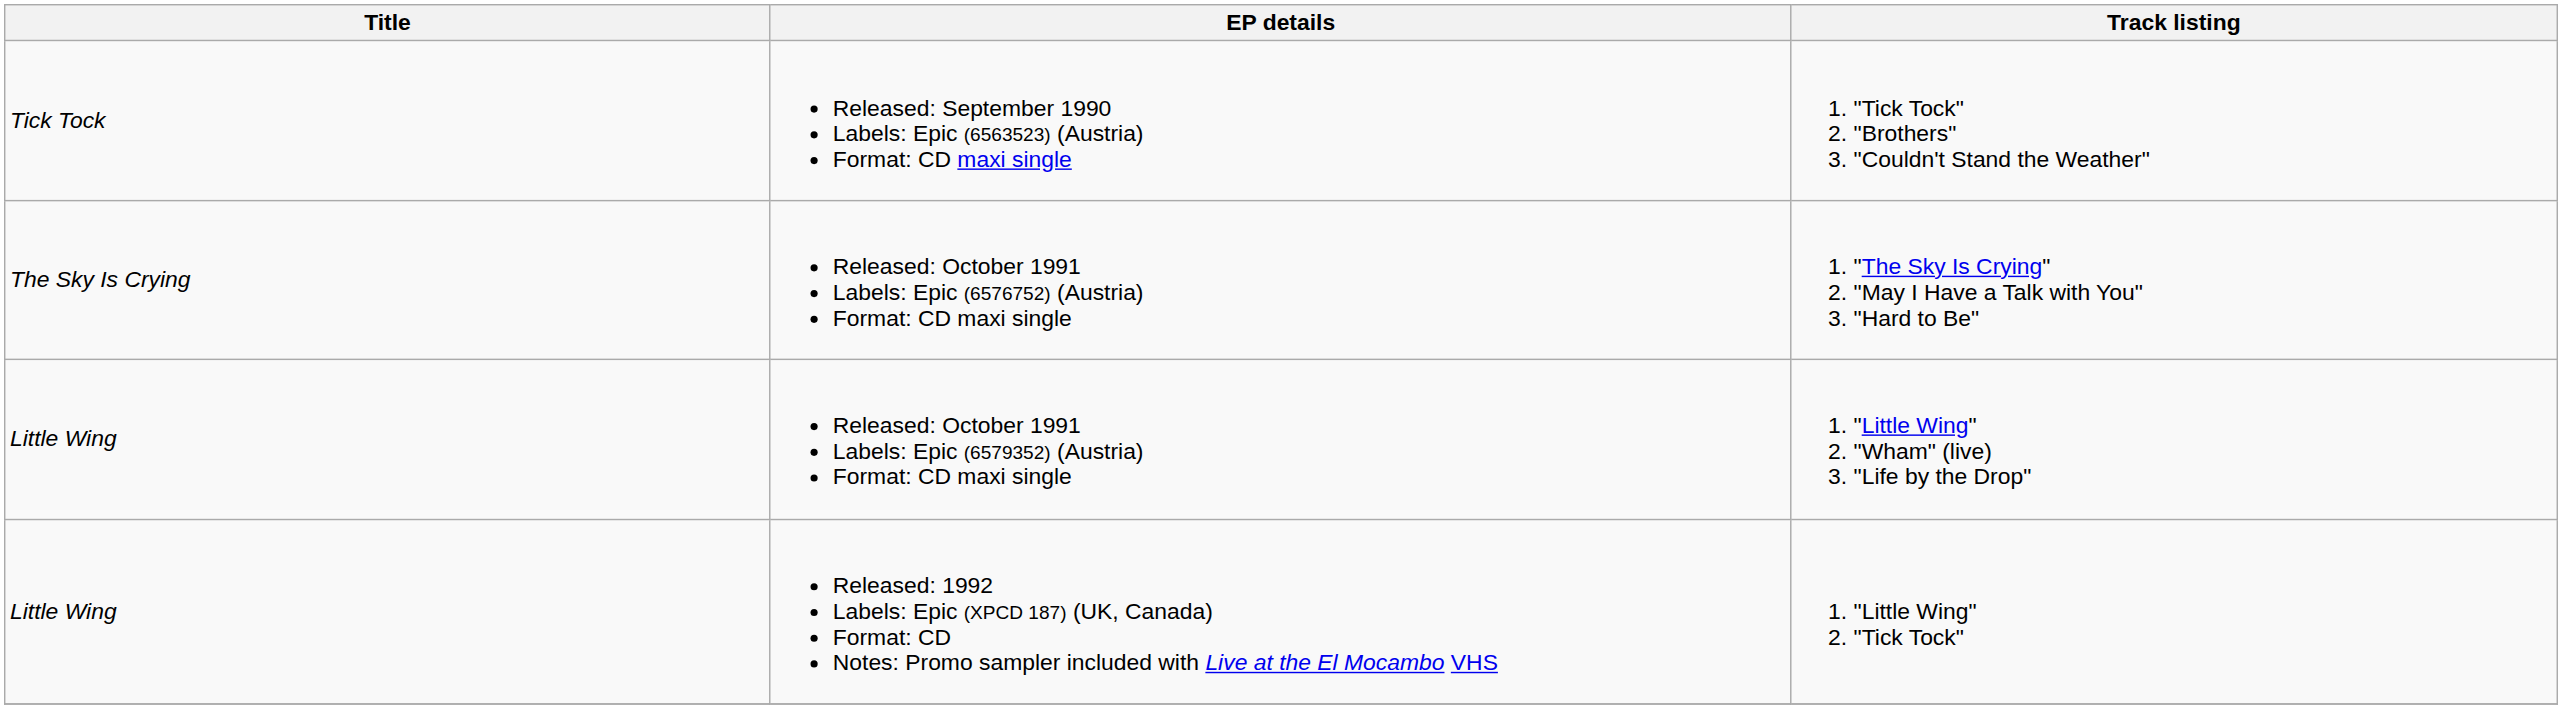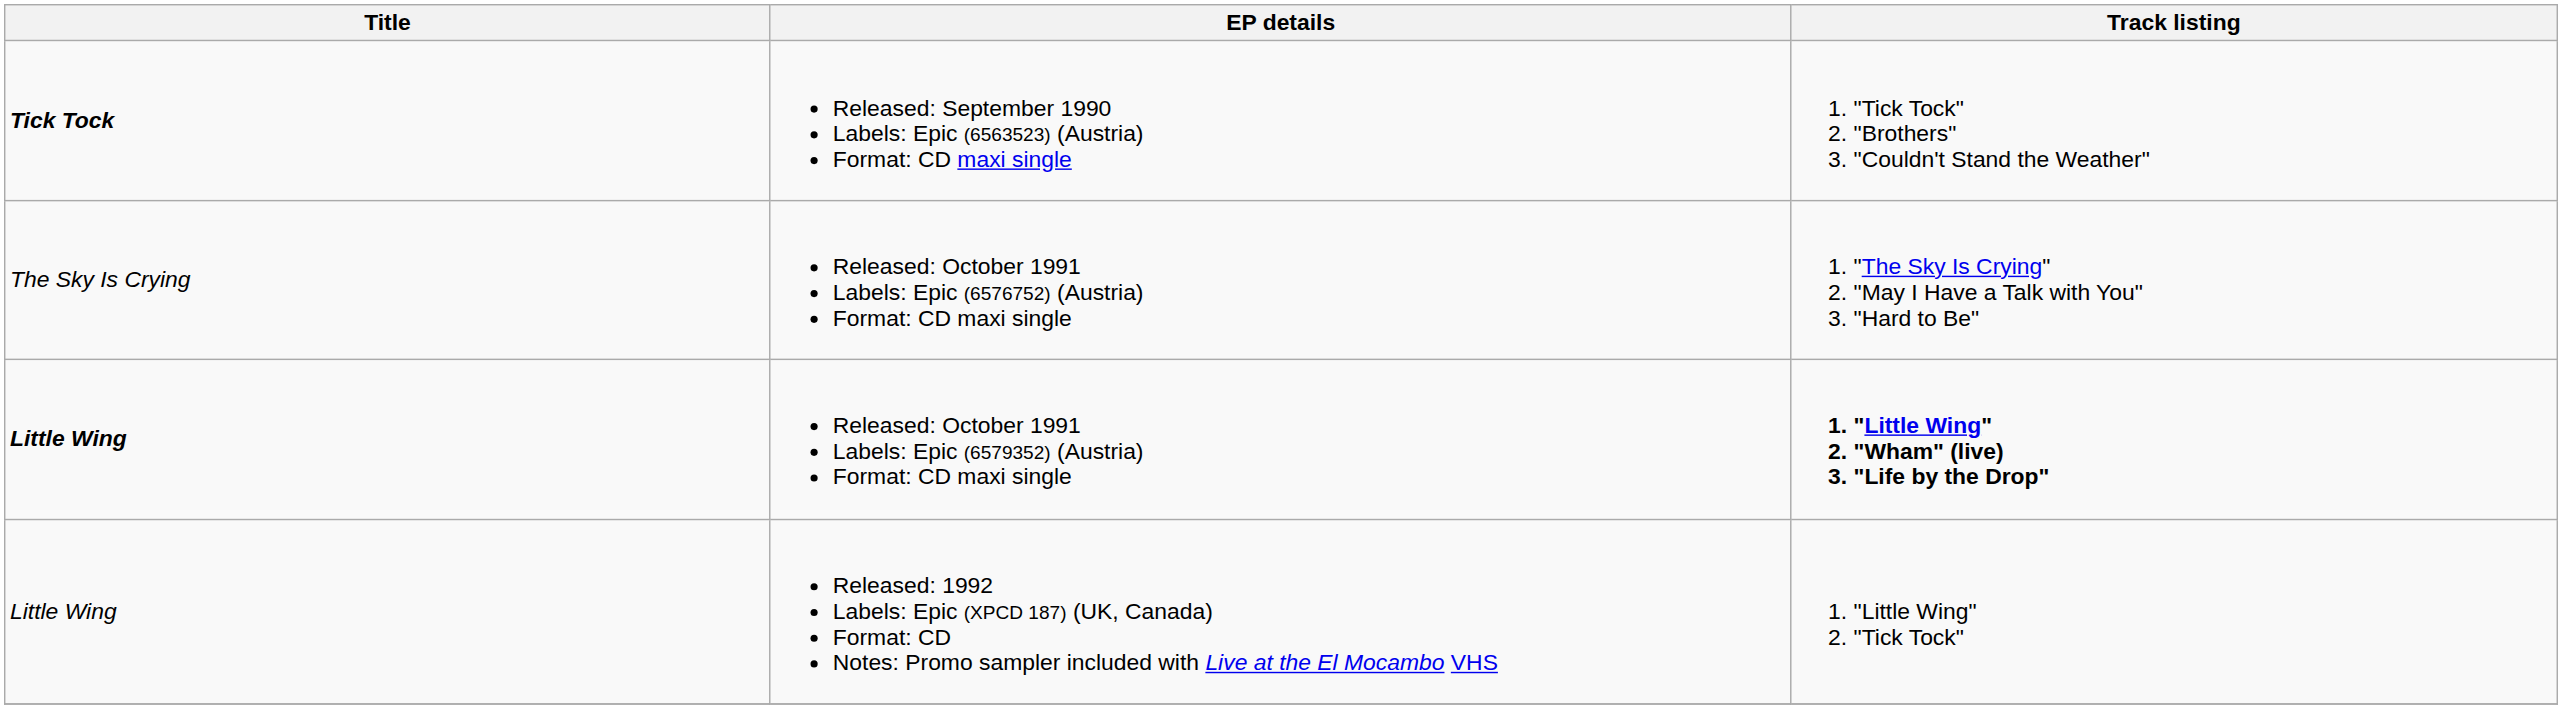row 2 | Title: normal -> bold
row 4 | Title: normal -> bold
row 4 | Track listing: normal -> bold
